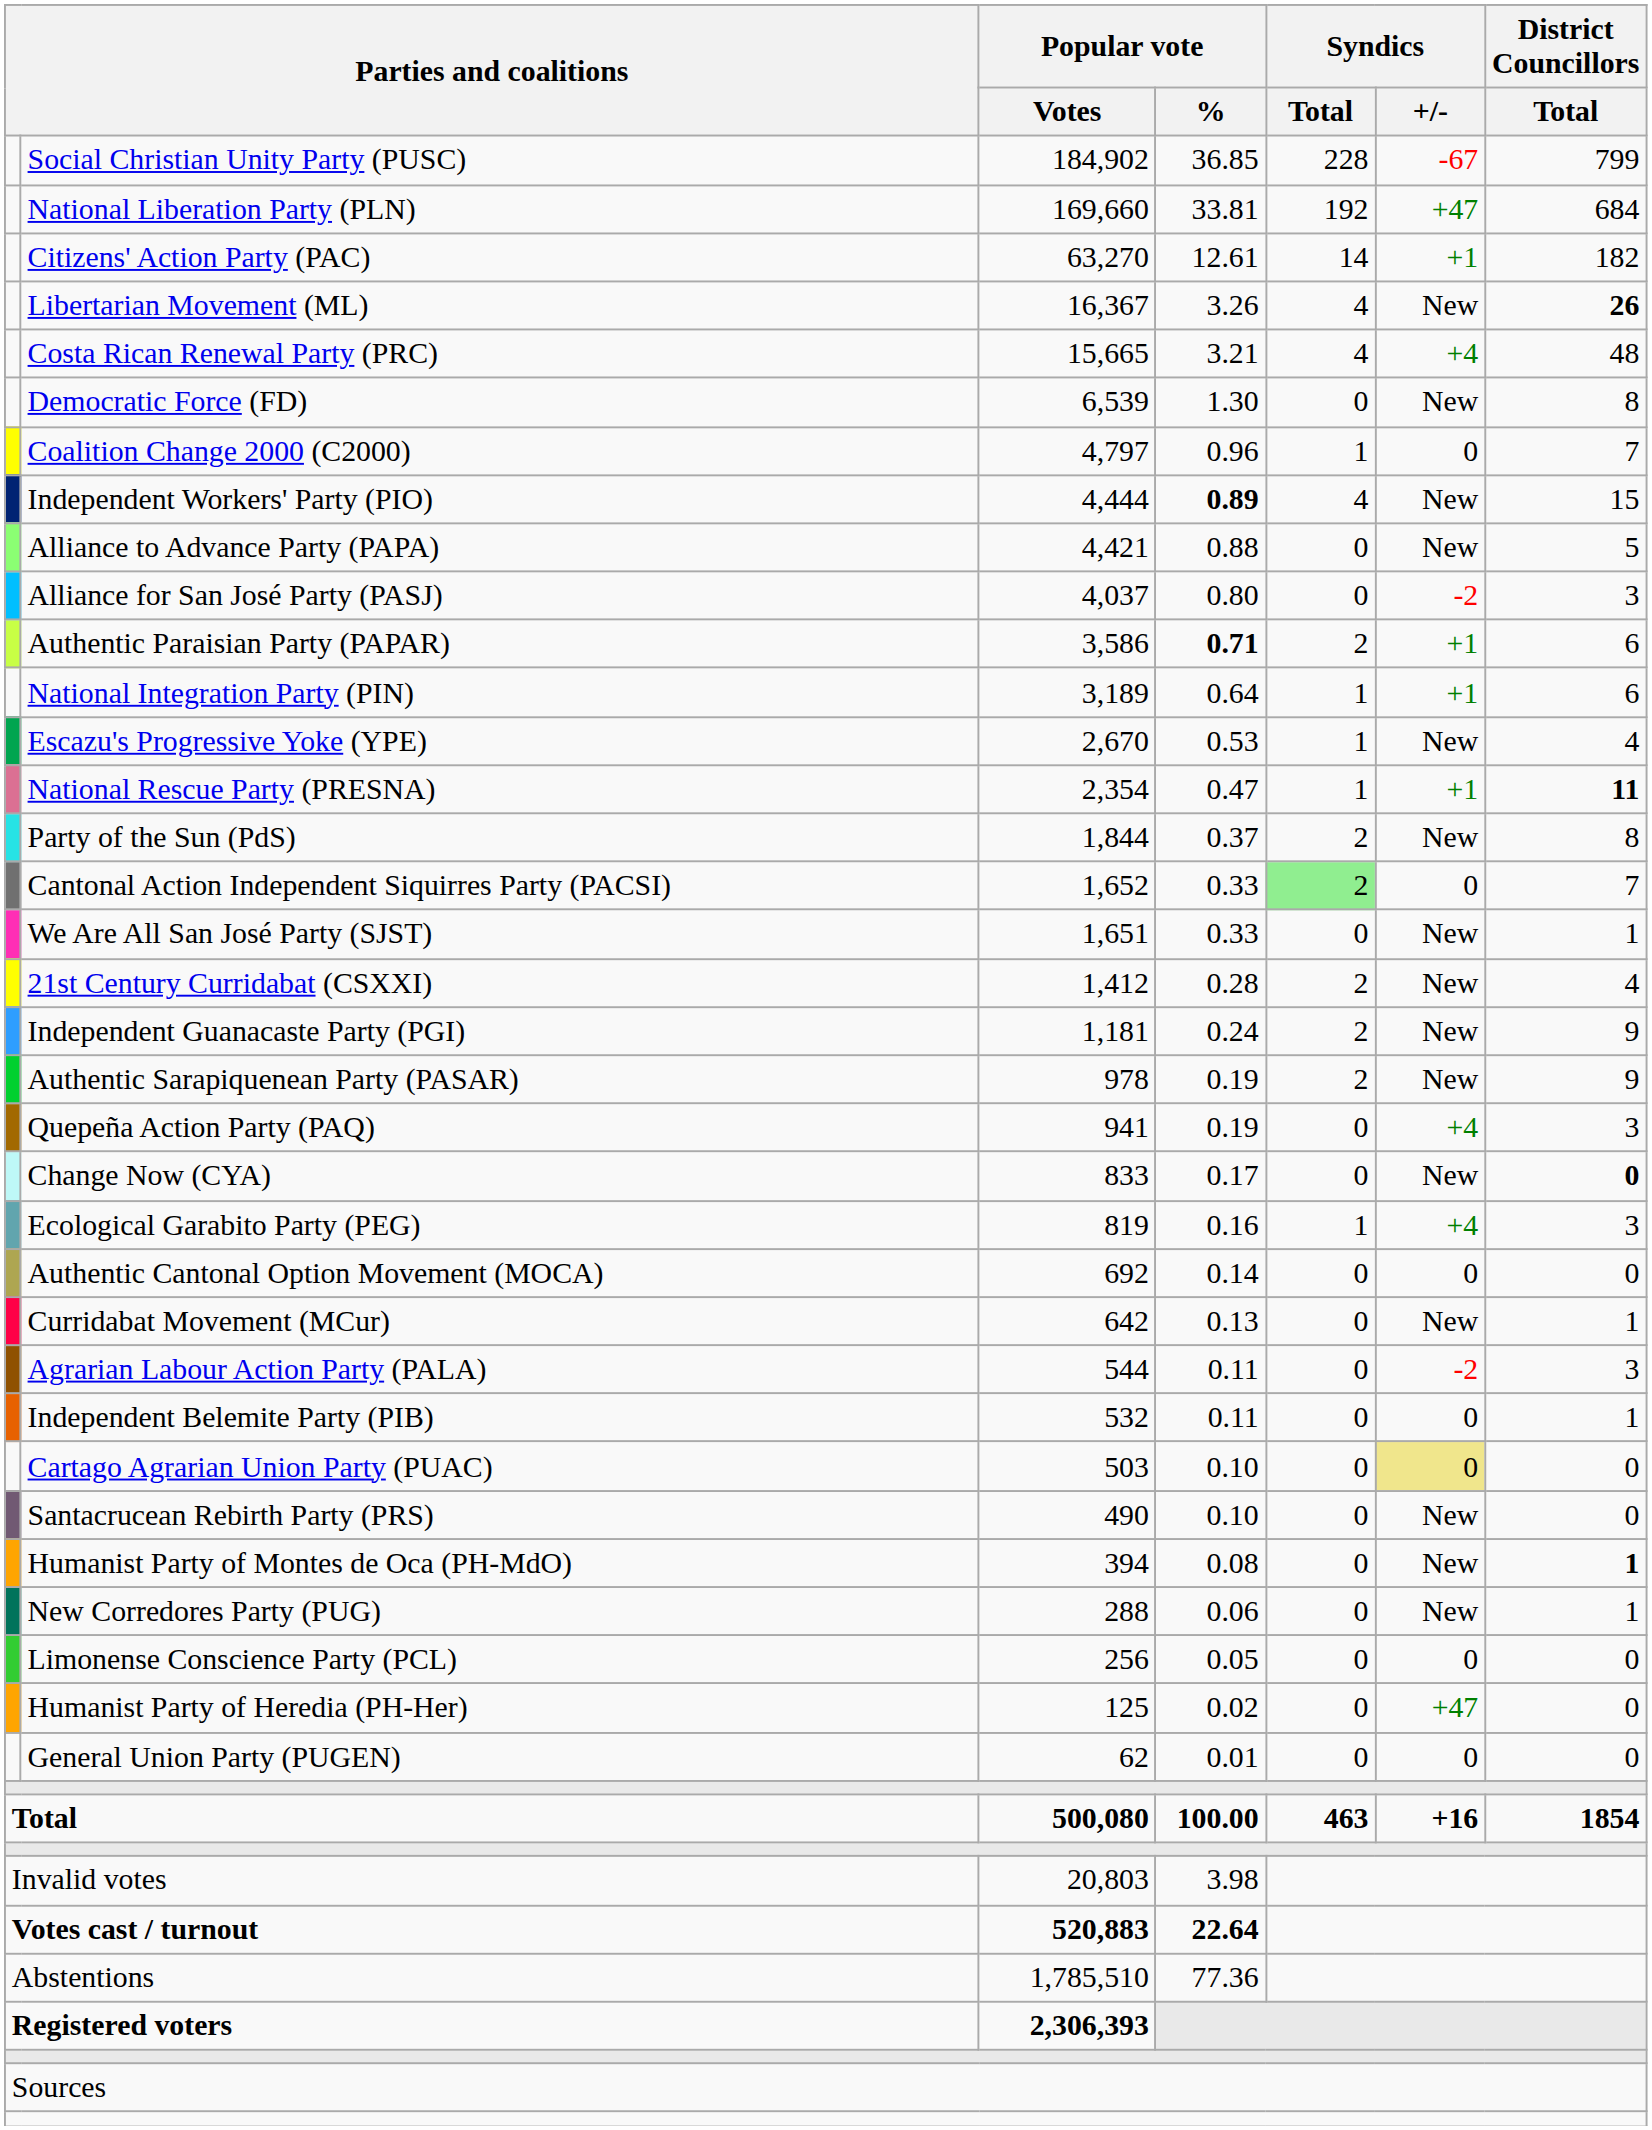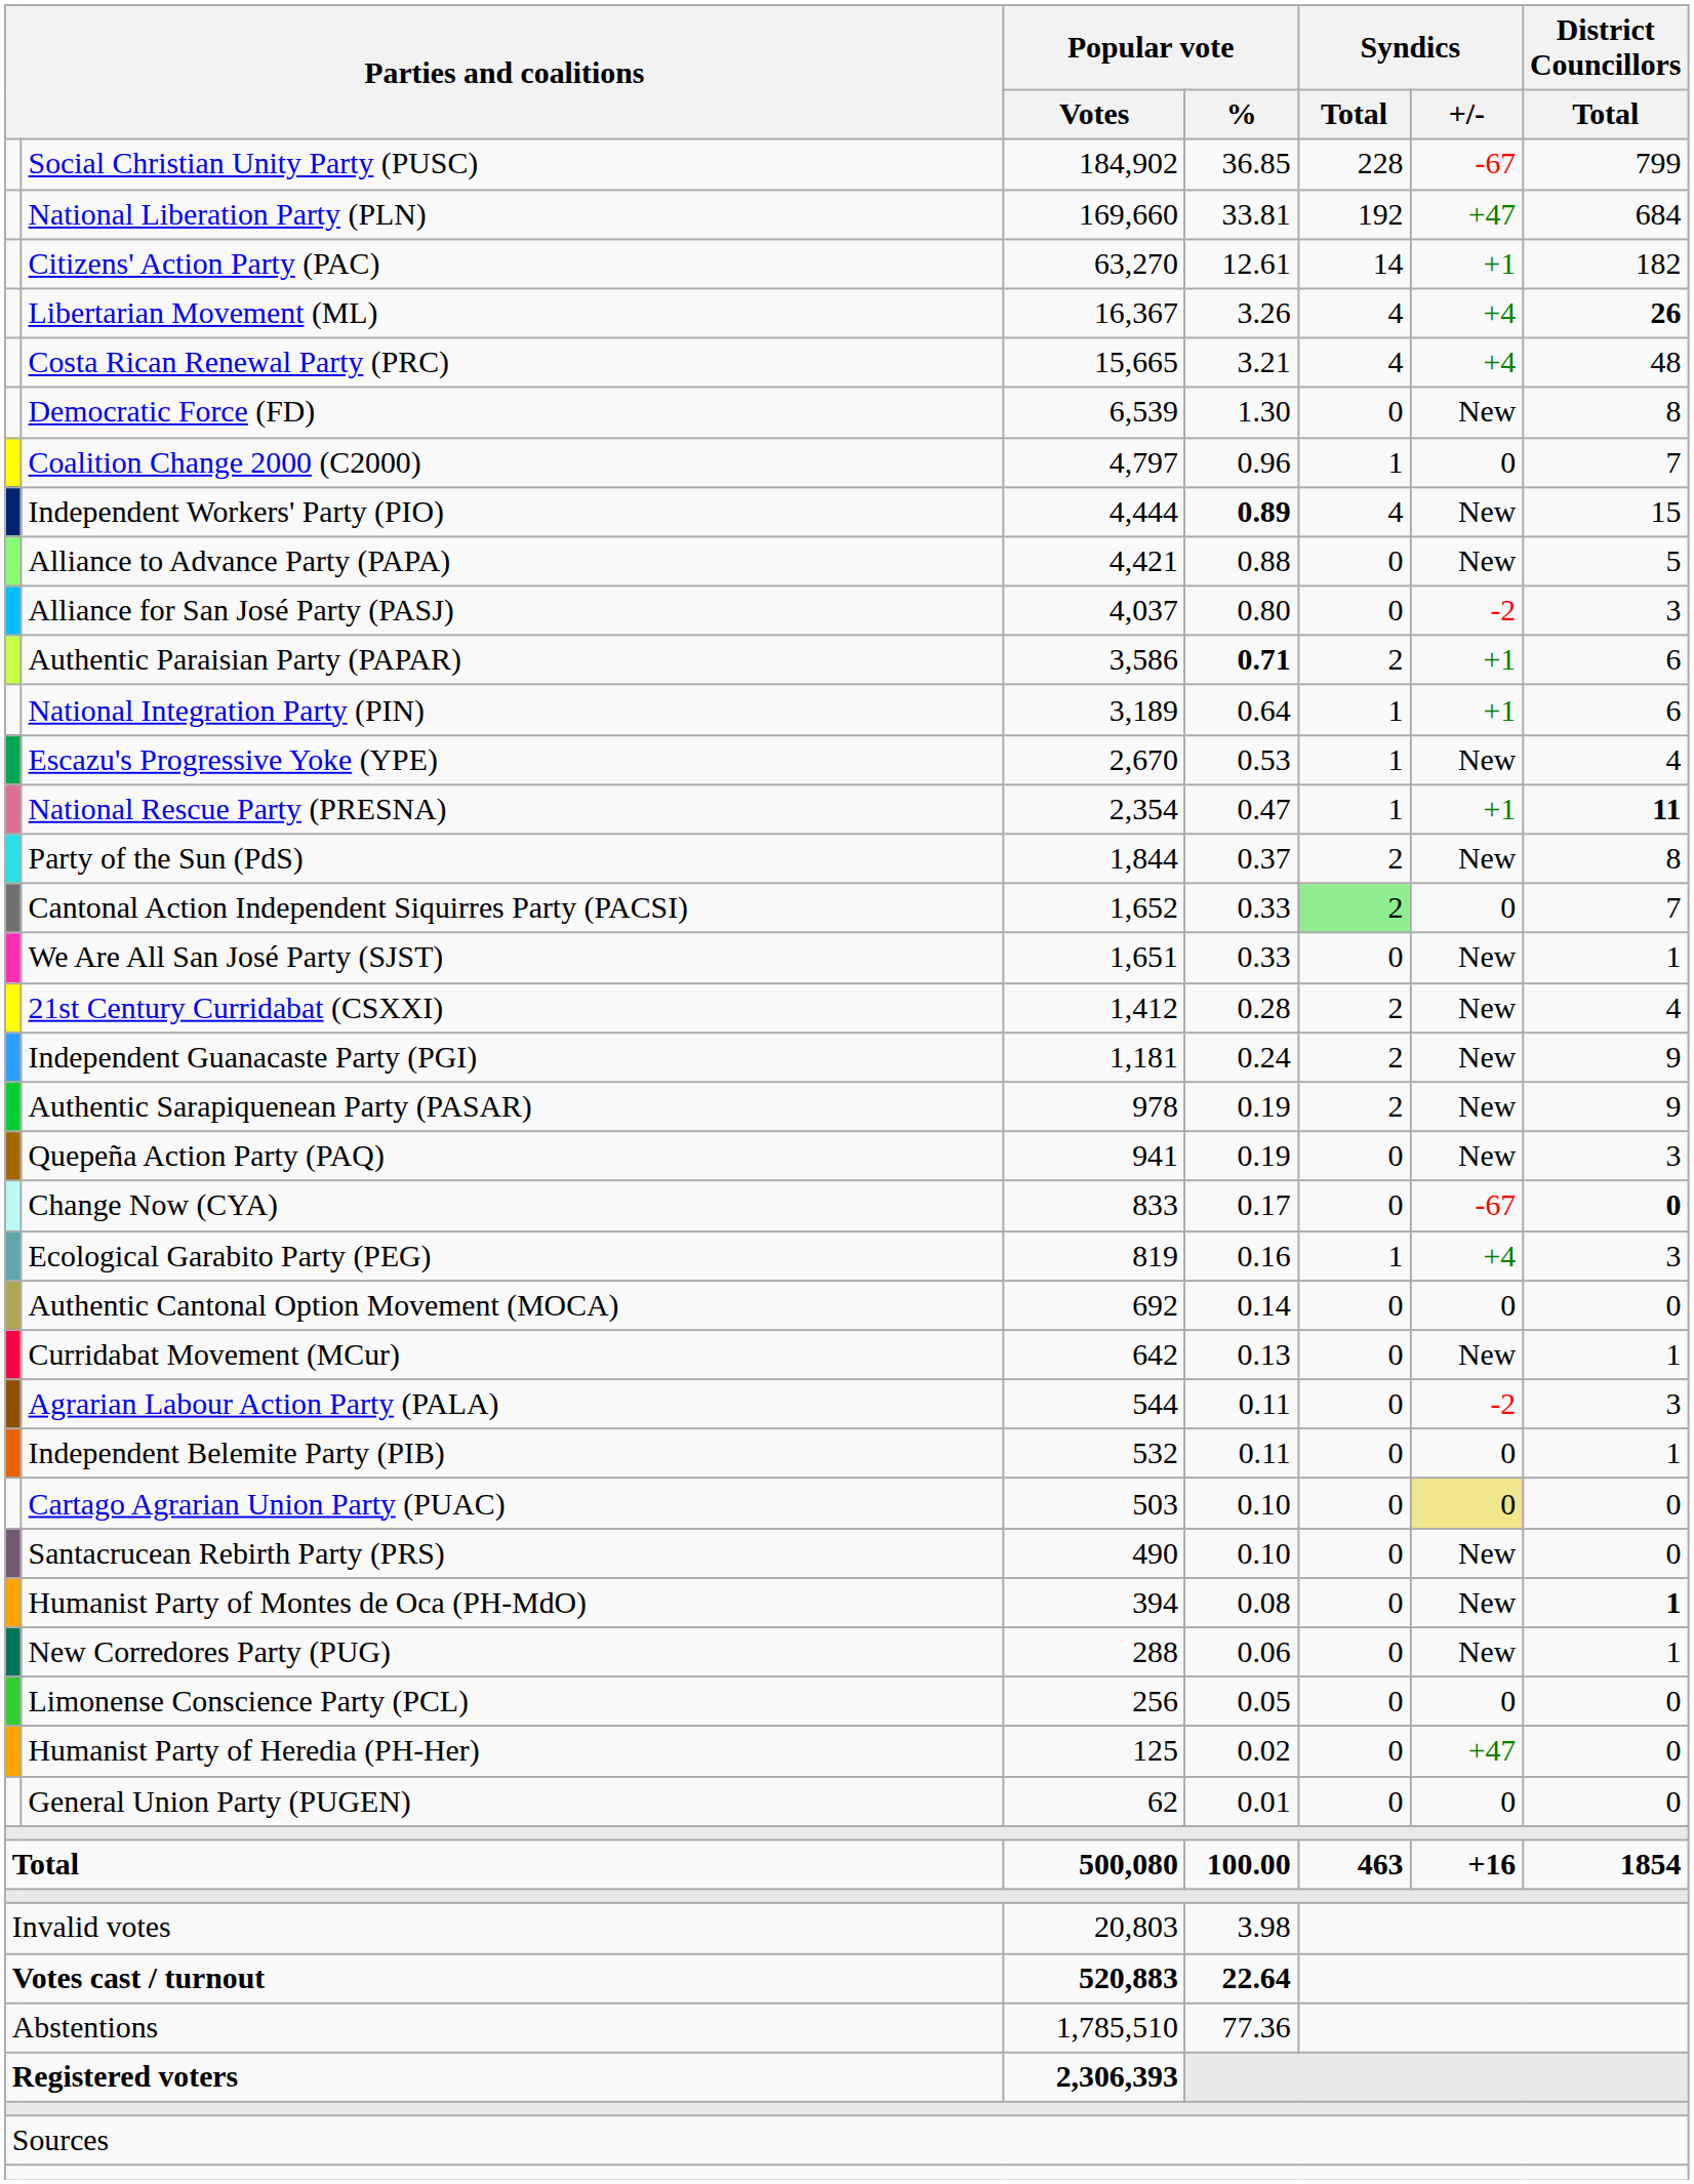Libertarian Movement (ML) | Syndics / +/-: New -> +4
Quepeña Action Party (PAQ) | Syndics / +/-: +4 -> New
Change Now (CYA) | Syndics / +/-: New -> -67
